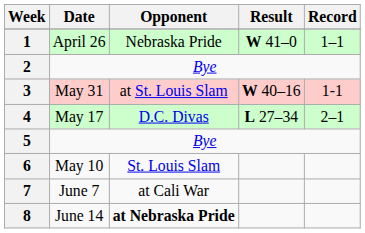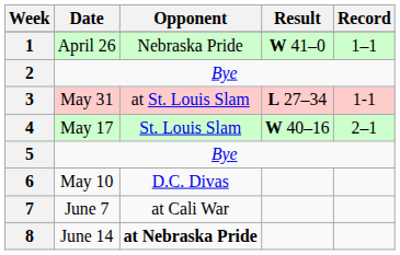3 | Result: W 40–16 -> L 27–34
4 | Opponent: D.C. Divas -> St. Louis Slam
4 | Result: L 27–34 -> W 40–16
6 | Opponent: St. Louis Slam -> D.C. Divas
